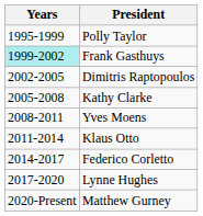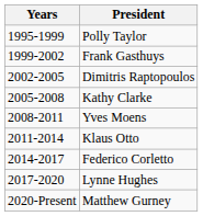Frank Gasthuys | Years: paleturquoise background -> no background
